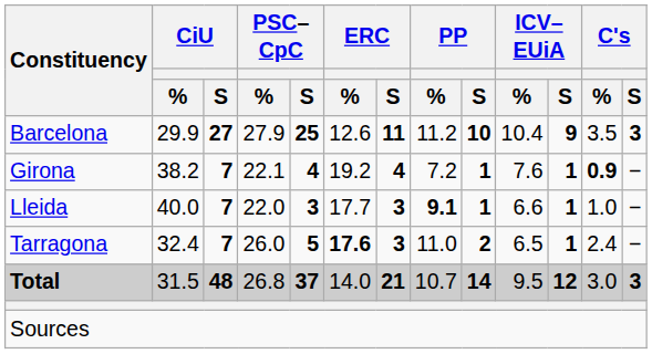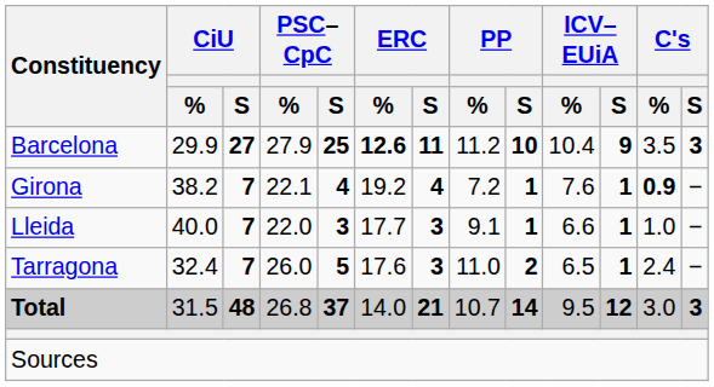Barcelona | ERC / %: normal -> bold
Lleida | PP / %: bold -> normal
Tarragona | ERC / %: bold -> normal
